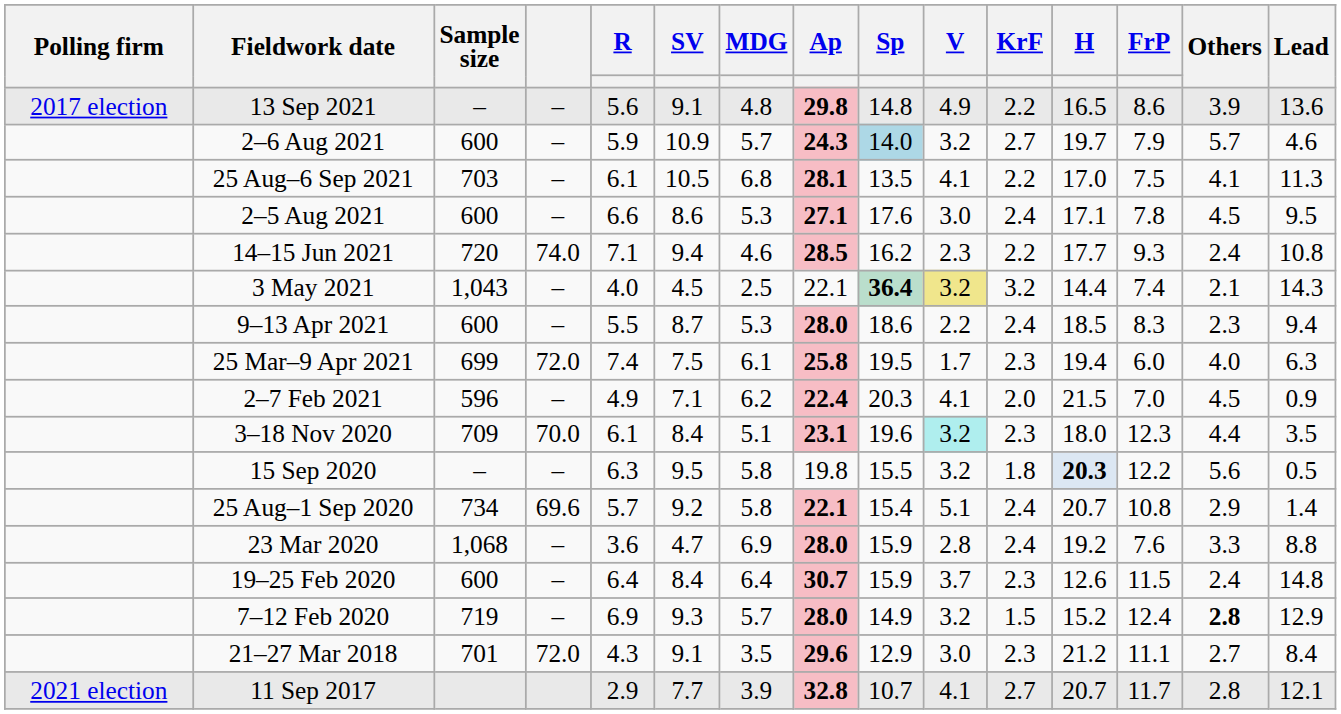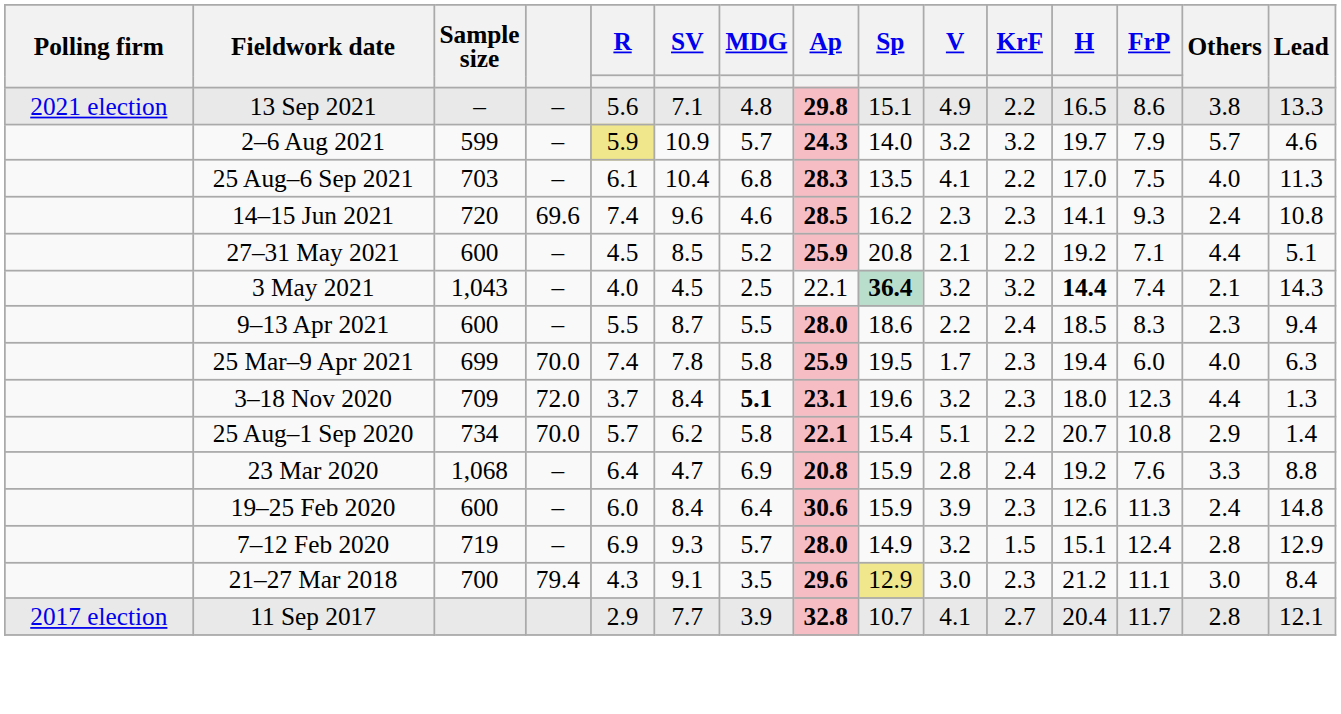13 Sep 2021 | Polling firm: 2017 election -> 2021 election
13 Sep 2021 | SV: 9.1 -> 7.1
13 Sep 2021 | Sp: 14.8 -> 15.1
13 Sep 2021 | Others: 3.9 -> 3.8
13 Sep 2021 | Lead: 13.6 -> 13.3
2–6 Aug 2021 | Sample size: 600 -> 599
2–6 Aug 2021 | R: no background -> khaki background
2–6 Aug 2021 | Sp: lightblue background -> no background
2–6 Aug 2021 | KrF: 2.7 -> 3.2
25 Aug–6 Sep 2021 | SV: 10.5 -> 10.4
25 Aug–6 Sep 2021 | Ap: 28.1 -> 28.3
25 Aug–6 Sep 2021 | Others: 4.1 -> 4.0
- row: 2–5 Aug 2021 | 600 | – | 6.6 | 8.6 | 5.3 | 27.1 | 17.6 | 3.0 | 2.4 | 17.1 | 7.8 | 4.5 | 9.5
14–15 Jun 2021 | column 4: 74.0 -> 69.6
14–15 Jun 2021 | R: 7.1 -> 7.4
14–15 Jun 2021 | SV: 9.4 -> 9.6
14–15 Jun 2021 | KrF: 2.2 -> 2.3
14–15 Jun 2021 | H: 17.7 -> 14.1
+ row: 27–31 May 2021 | 600 | – | 4.5 | 8.5 | 5.2 | 25.9 | 20.8 | 2.1 | 2.2 | 19.2 | 7.1 | 4.4 | 5.1
3 May 2021 | V: khaki background -> no background
3 May 2021 | H: normal -> bold
9–13 Apr 2021 | MDG: 5.3 -> 5.5
25 Mar–9 Apr 2021 | column 4: 72.0 -> 70.0
25 Mar–9 Apr 2021 | SV: 7.5 -> 7.8
25 Mar–9 Apr 2021 | MDG: 6.1 -> 5.8
25 Mar–9 Apr 2021 | Ap: 25.8 -> 25.9
- row: 2–7 Feb 2021 | 596 | – | 4.9 | 7.1 | 6.2 | 22.4 | 20.3 | 4.1 | 2.0 | 21.5 | 7.0 | 4.5 | 0.9
3–18 Nov 2020 | column 4: 70.0 -> 72.0
3–18 Nov 2020 | R: 6.1 -> 3.7
3–18 Nov 2020 | MDG: normal -> bold
3–18 Nov 2020 | V: paleturquoise background -> no background
3–18 Nov 2020 | Lead: 3.5 -> 1.3
- row: 15 Sep 2020 | – | – | 6.3 | 9.5 | 5.8 | 19.8 | 15.5 | 3.2 | 1.8 | 20.3 | 12.2 | 5.6 | 0.5
25 Aug–1 Sep 2020 | column 4: 69.6 -> 70.0
25 Aug–1 Sep 2020 | SV: 9.2 -> 6.2
25 Aug–1 Sep 2020 | KrF: 2.4 -> 2.2
23 Mar 2020 | R: 3.6 -> 6.4
23 Mar 2020 | Ap: 28.0 -> 20.8
19–25 Feb 2020 | R: 6.4 -> 6.0
19–25 Feb 2020 | Ap: 30.7 -> 30.6
19–25 Feb 2020 | V: 3.7 -> 3.9
19–25 Feb 2020 | FrP: 11.5 -> 11.3
7–12 Feb 2020 | H: 15.2 -> 15.1
7–12 Feb 2020 | Others: bold -> normal
21–27 Mar 2018 | Sample size: 701 -> 700
21–27 Mar 2018 | column 4: 72.0 -> 79.4
21–27 Mar 2018 | Sp: no background -> khaki background
21–27 Mar 2018 | Others: 2.7 -> 3.0
11 Sep 2017 | Polling firm: 2021 election -> 2017 election
11 Sep 2017 | H: 20.7 -> 20.4
